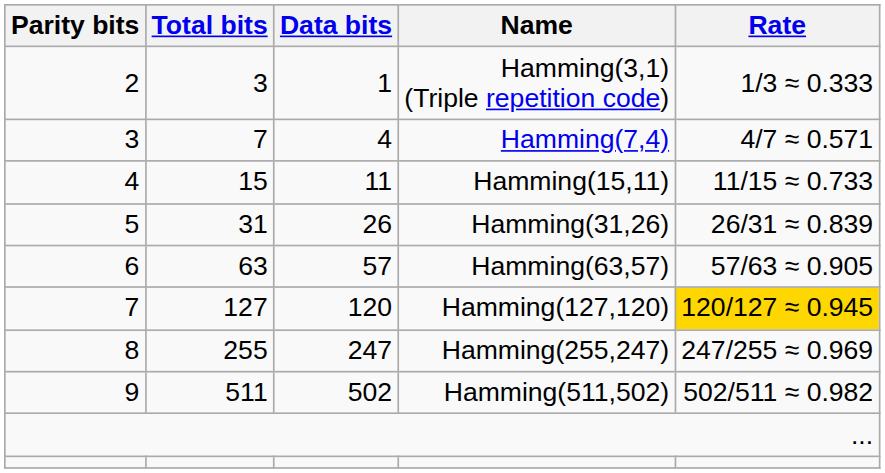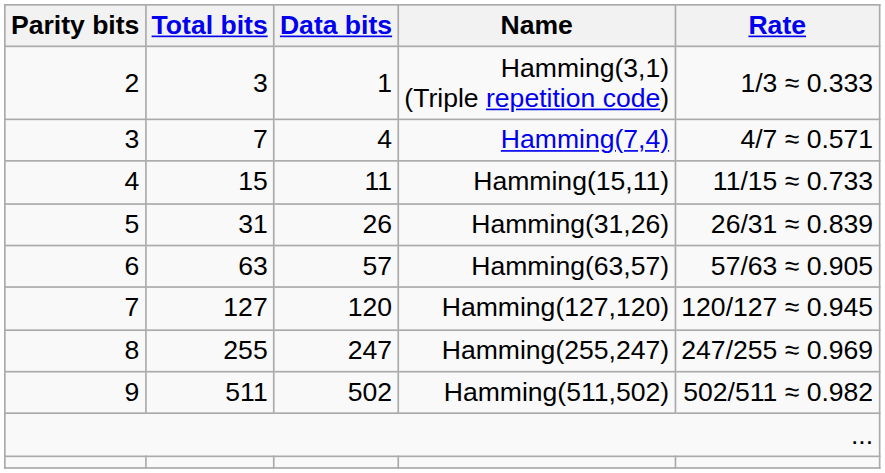Hamming(127,120) | Rate: gold background -> no background
